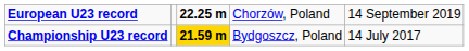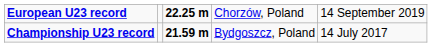Championship U23 record | column 3: gold background -> no background
